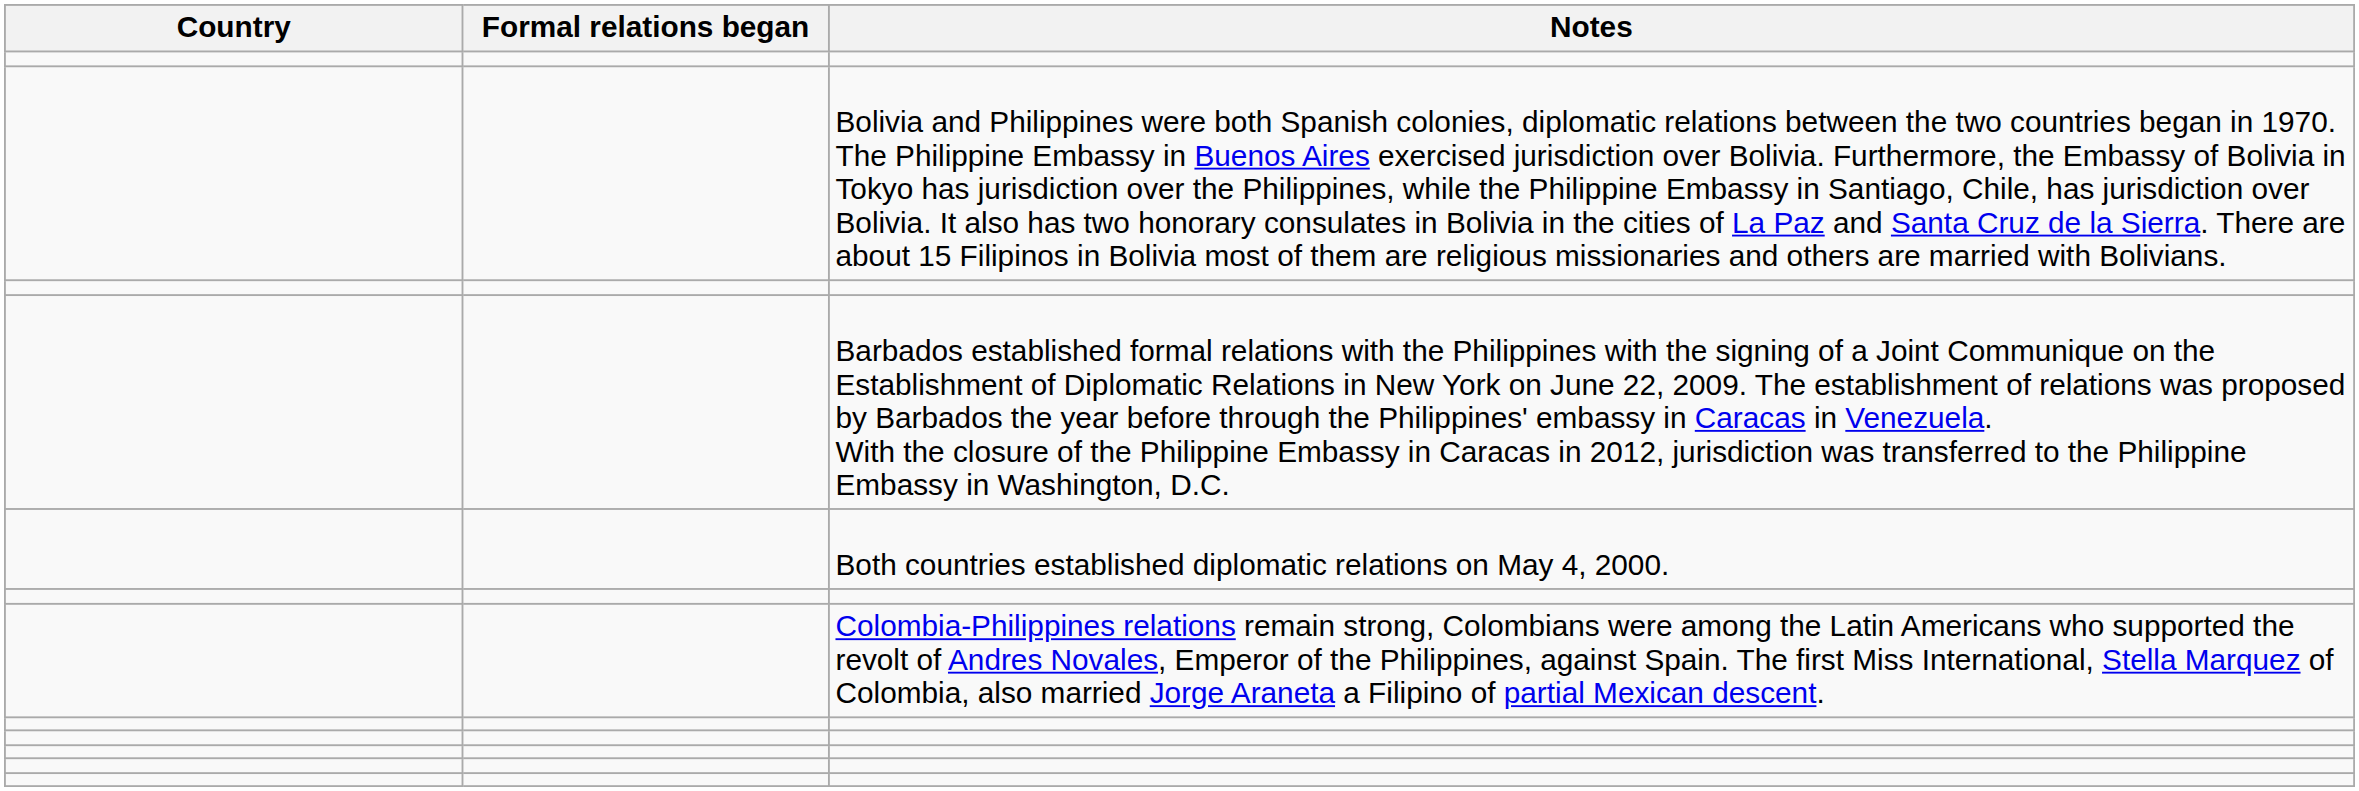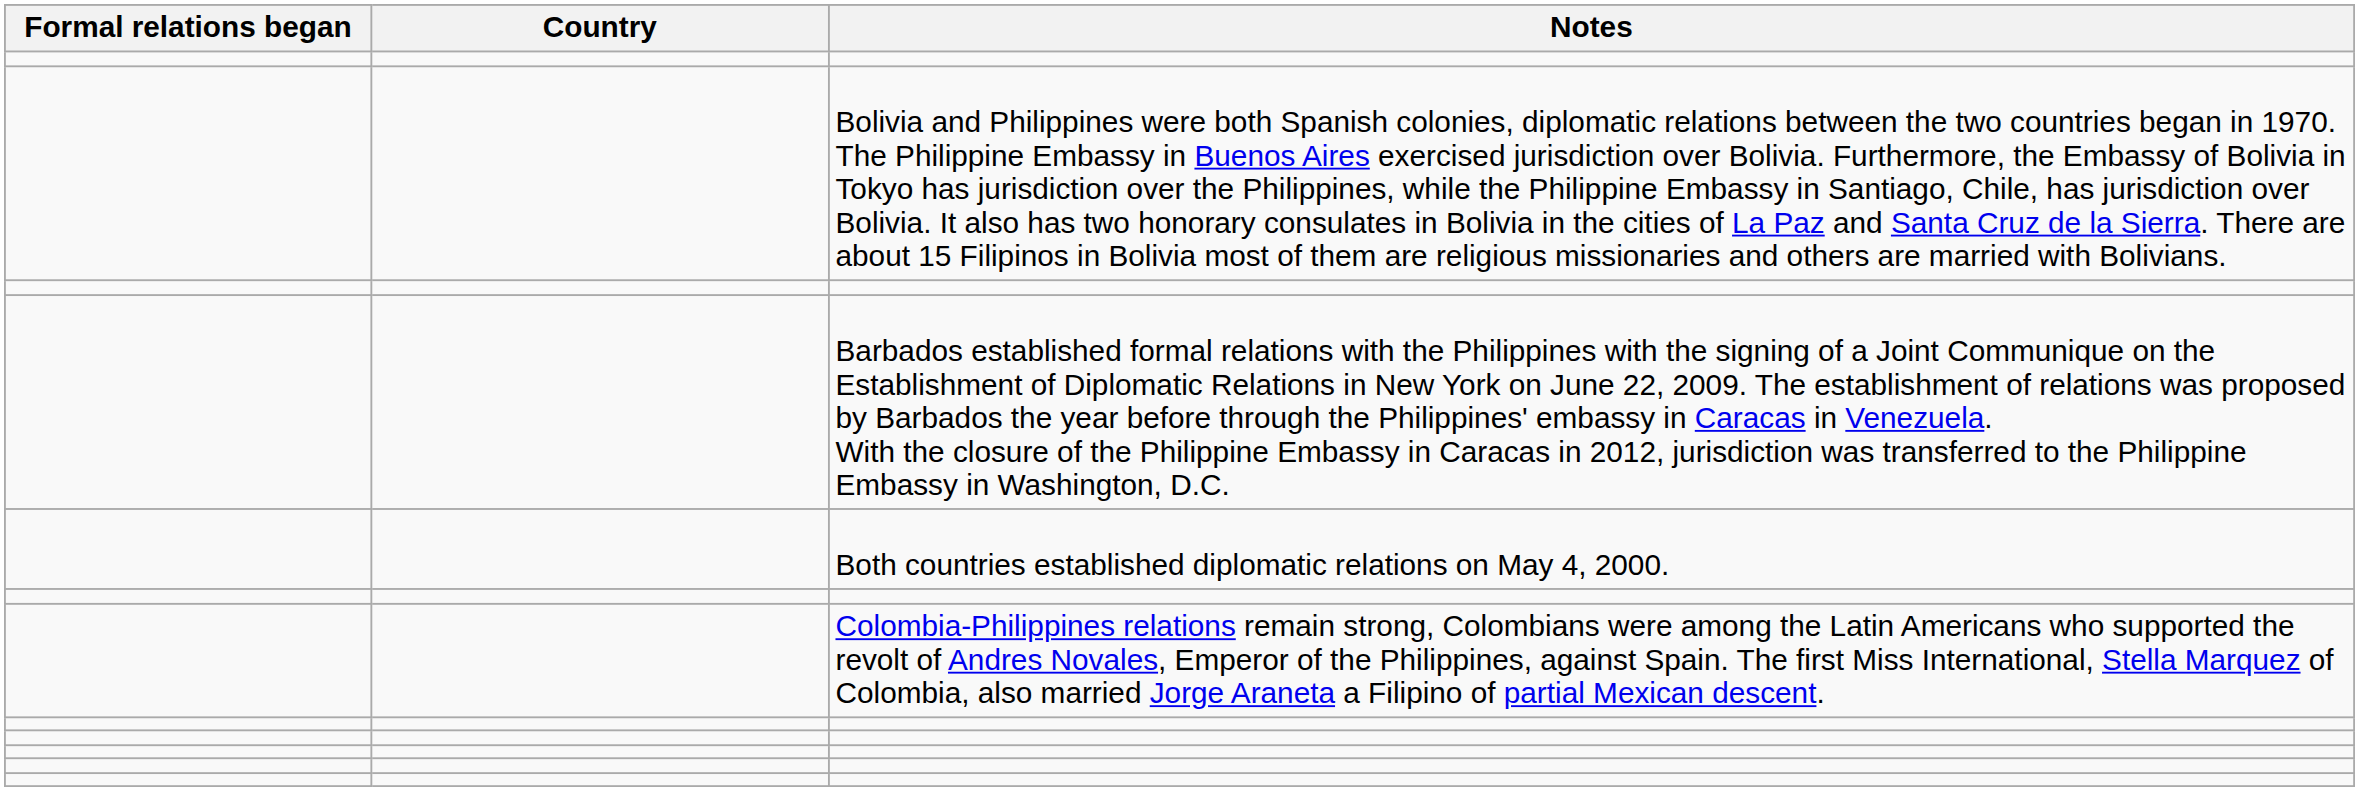columns swapped: Country <-> Formal relations began
